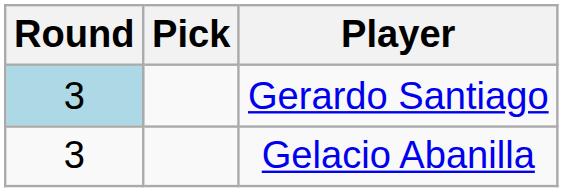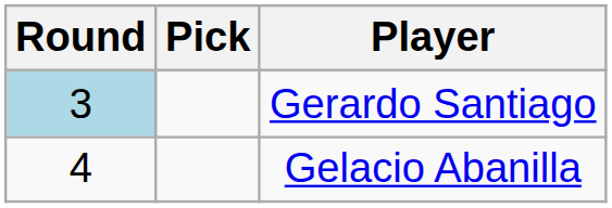Gelacio Abanilla | Round: 3 -> 4
